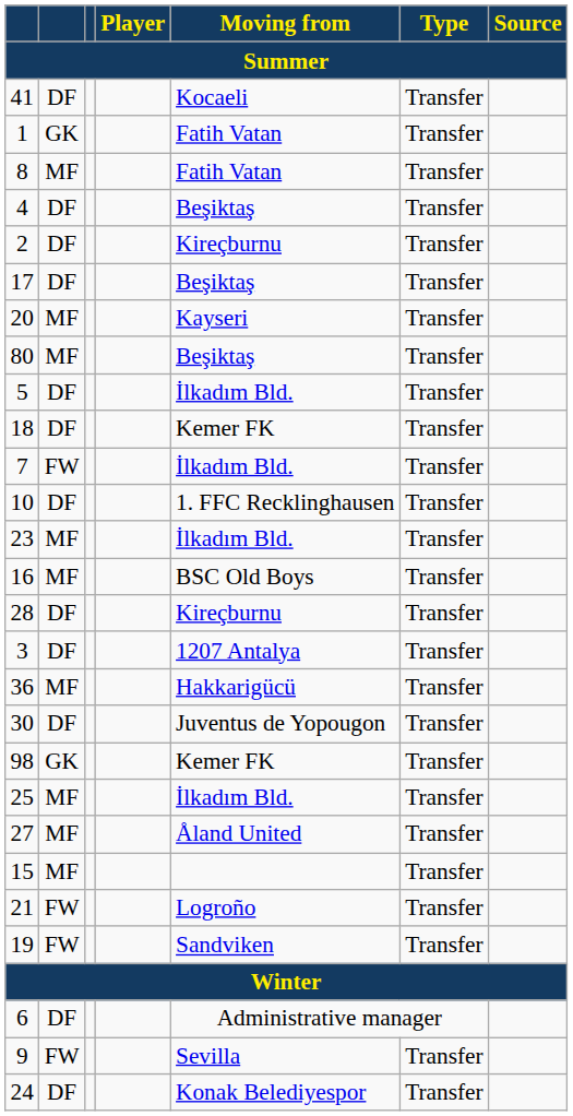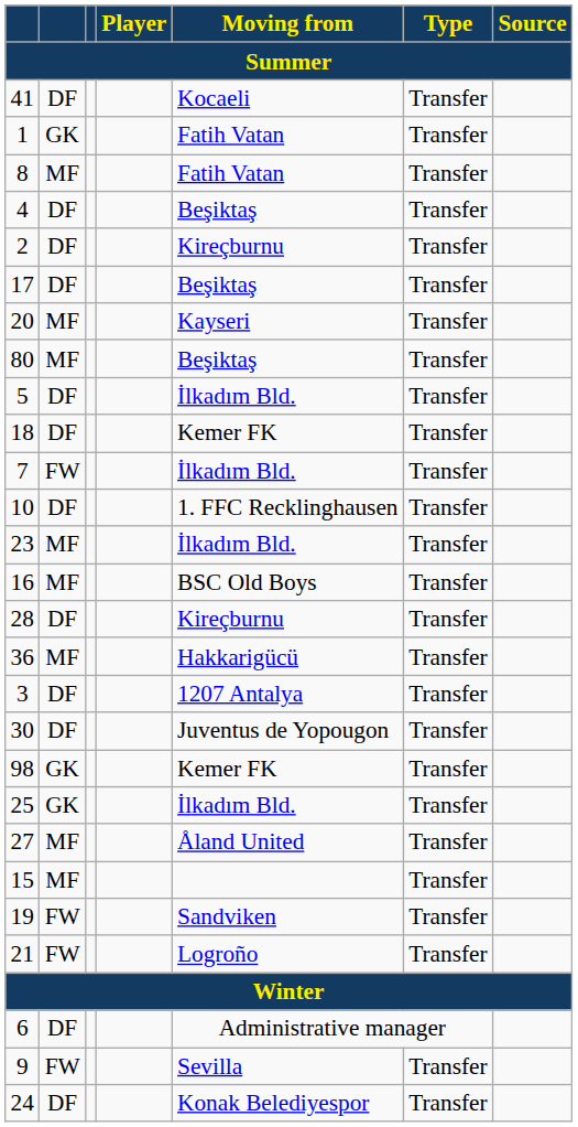rows swapped: 3 <-> 36
25 | column 2: MF -> GK
rows swapped: 21 <-> 19
